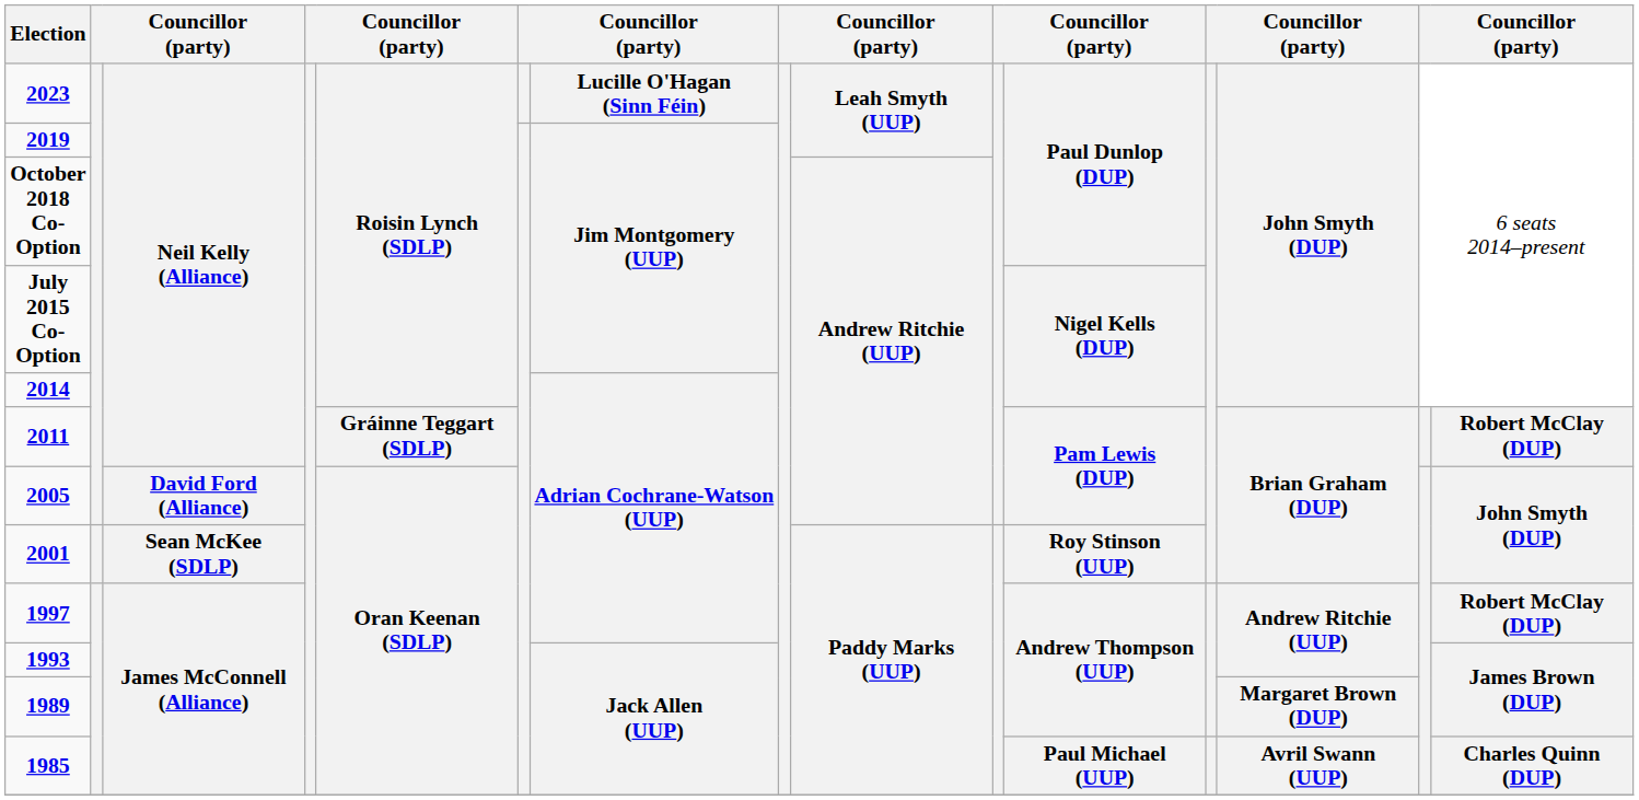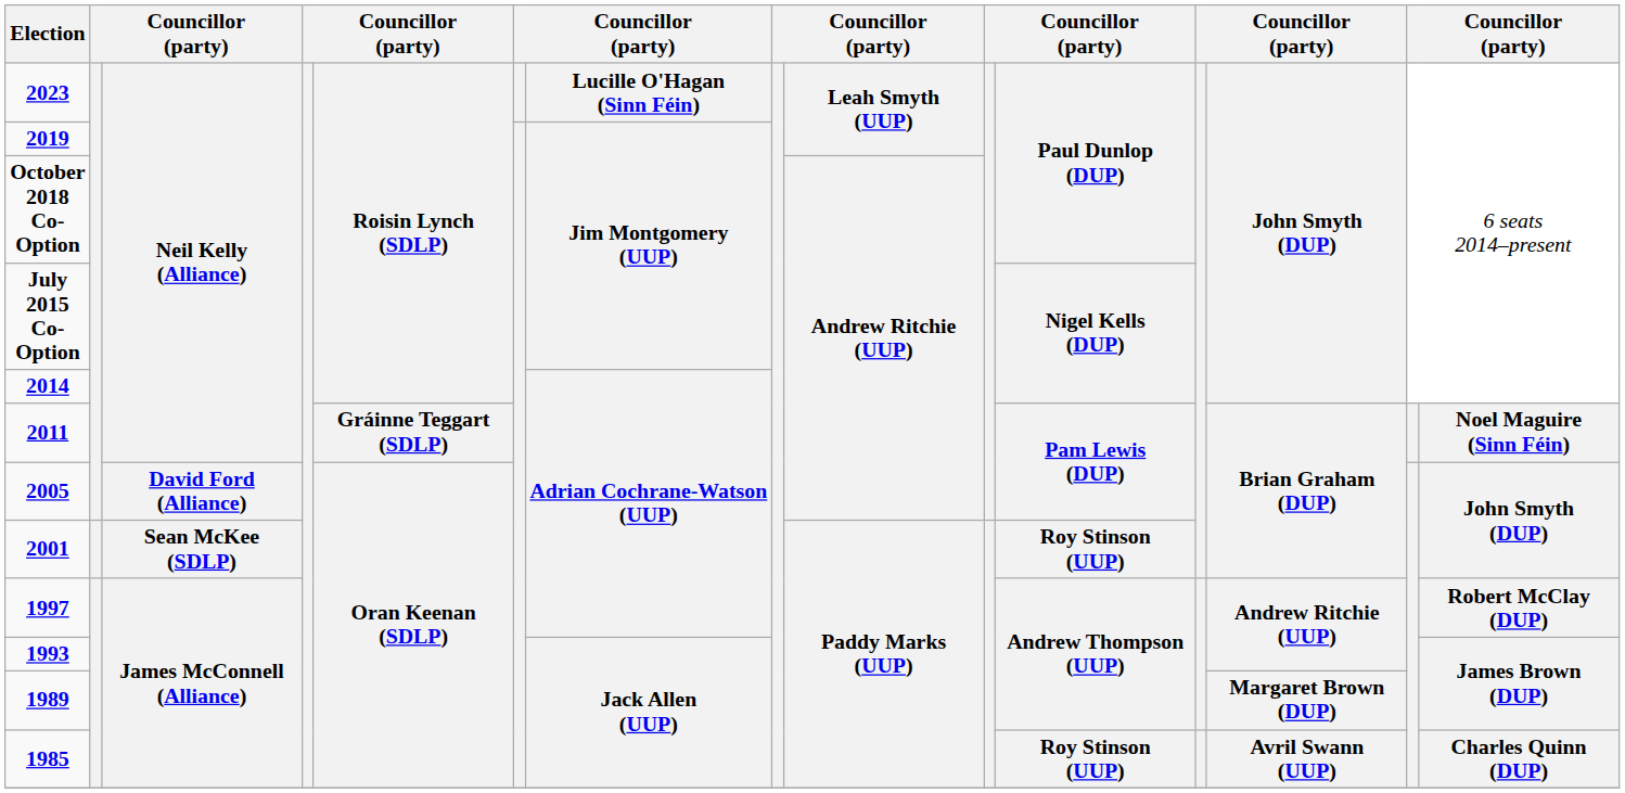2011 | column 15: Robert McClay (DUP) -> Noel Maguire (Sinn Féin)
1985 | column 11: Paul Michael (UUP) -> Roy Stinson (UUP)
